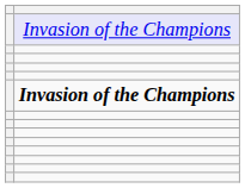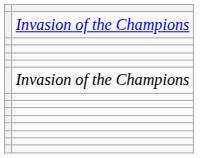row 2 | column 2: lavender background -> no background
row 7 | column 2: bold -> normal
